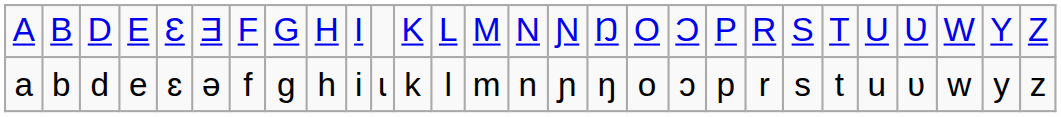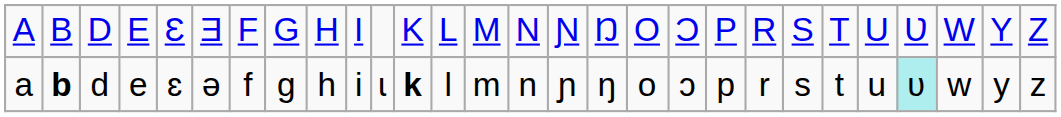a | column 2: normal -> bold
a | column 12: normal -> bold
a | column 25: no background -> paleturquoise background
